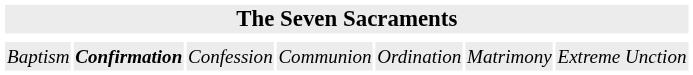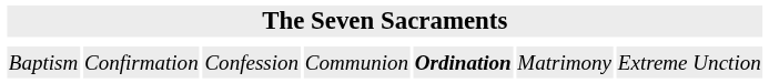Baptism | column 2: bold -> normal
Baptism | column 5: normal -> bold
